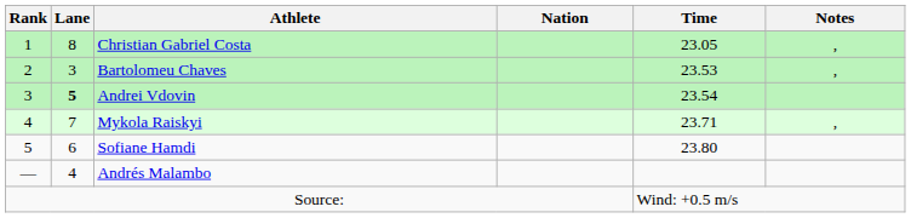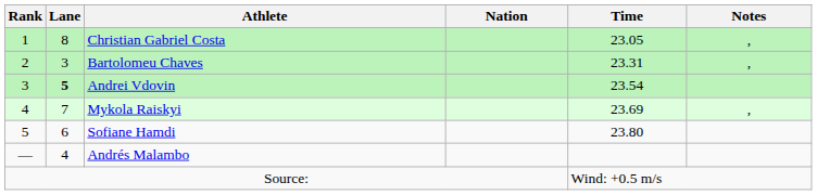Bartolomeu Chaves | Time: 23.53 -> 23.31
Mykola Raiskyi | Time: 23.71 -> 23.69
